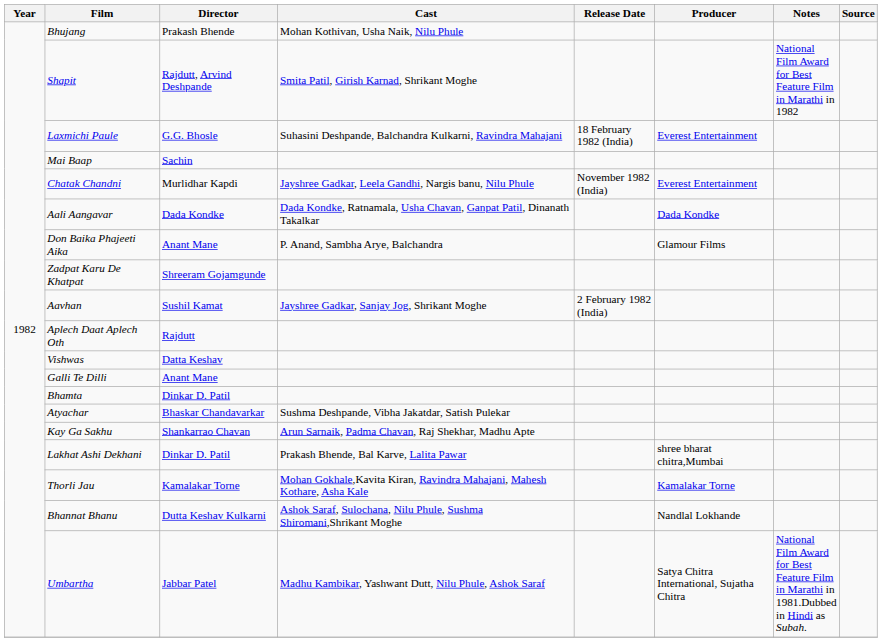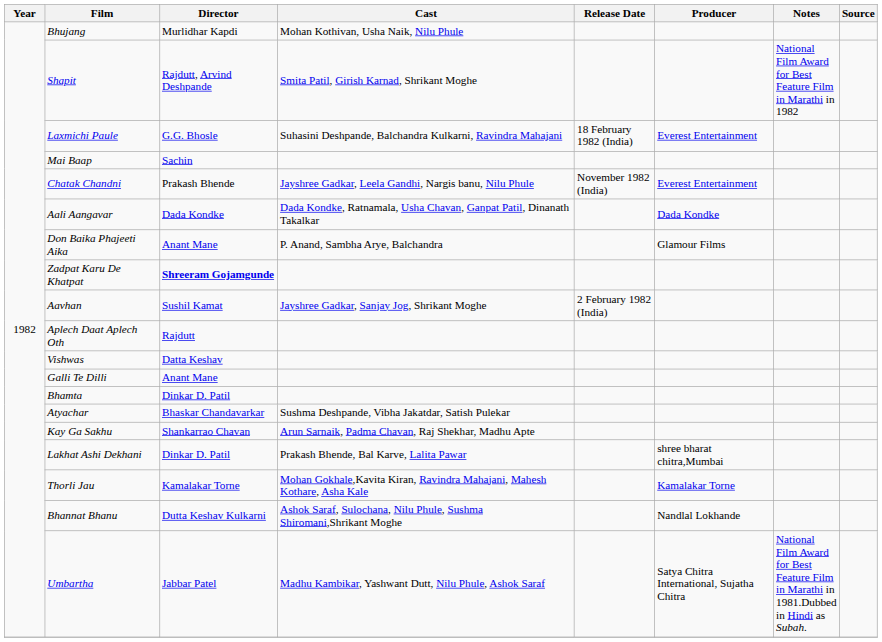Bhujang | Director: Prakash Bhende -> Murlidhar Kapdi
Chatak Chandni | Director: Murlidhar Kapdi -> Prakash Bhende
Zadpat Karu De Khatpat | Director: normal -> bold
